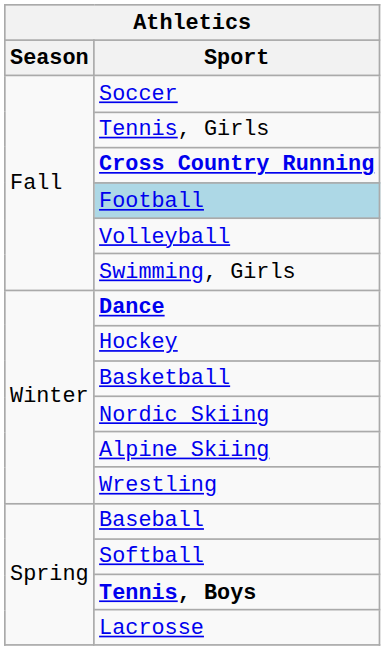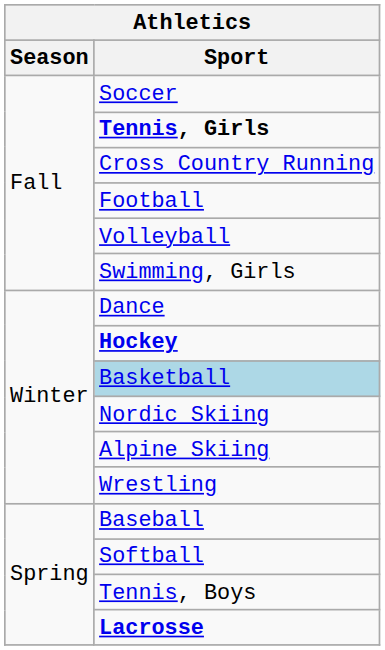Tennis, Girls | Sport: normal -> bold
Cross Country Running | Sport: bold -> normal
Football | Sport: lightblue background -> no background
Dance | Sport: bold -> normal
Hockey | Sport: normal -> bold
Basketball | Sport: no background -> lightblue background
Tennis, Boys | Sport: bold -> normal
Lacrosse | Sport: normal -> bold
